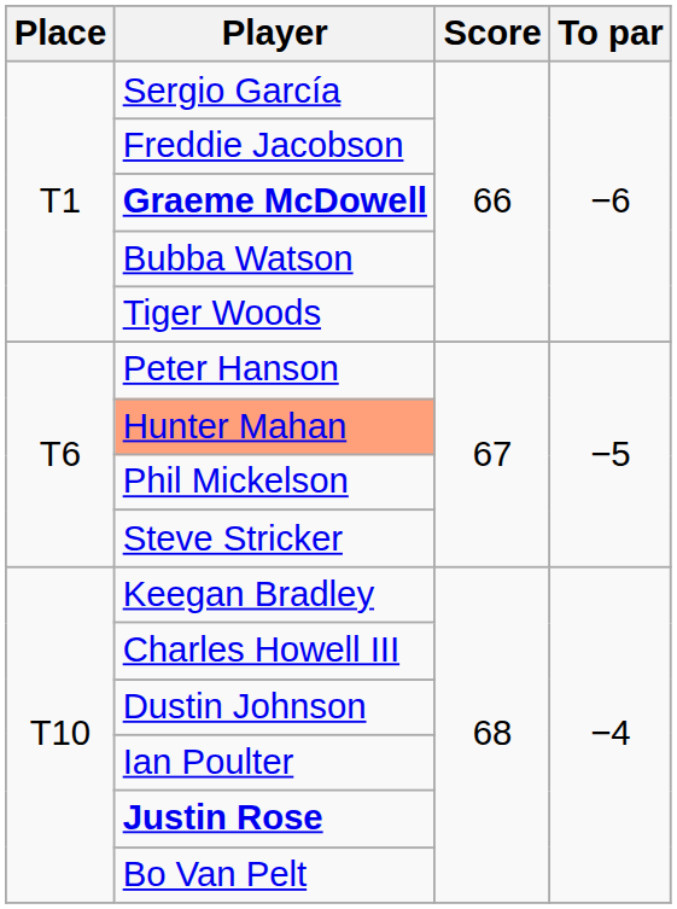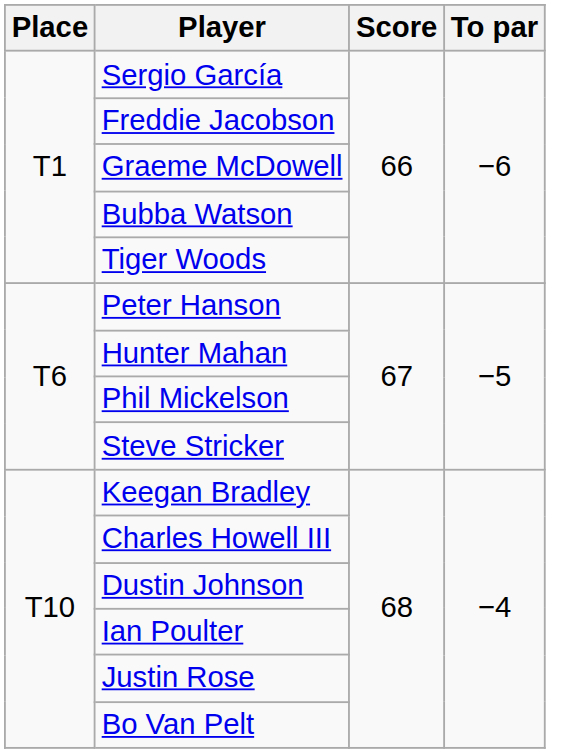Graeme McDowell | Player: bold -> normal
Hunter Mahan | Player: lightsalmon background -> no background
Justin Rose | Player: bold -> normal
